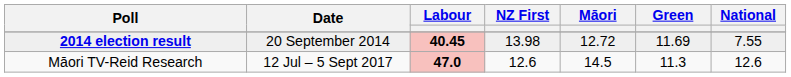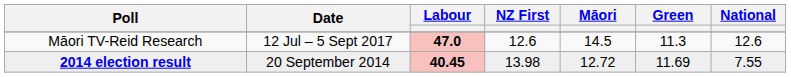rows swapped: 2014 election result <-> Māori TV-Reid Research
